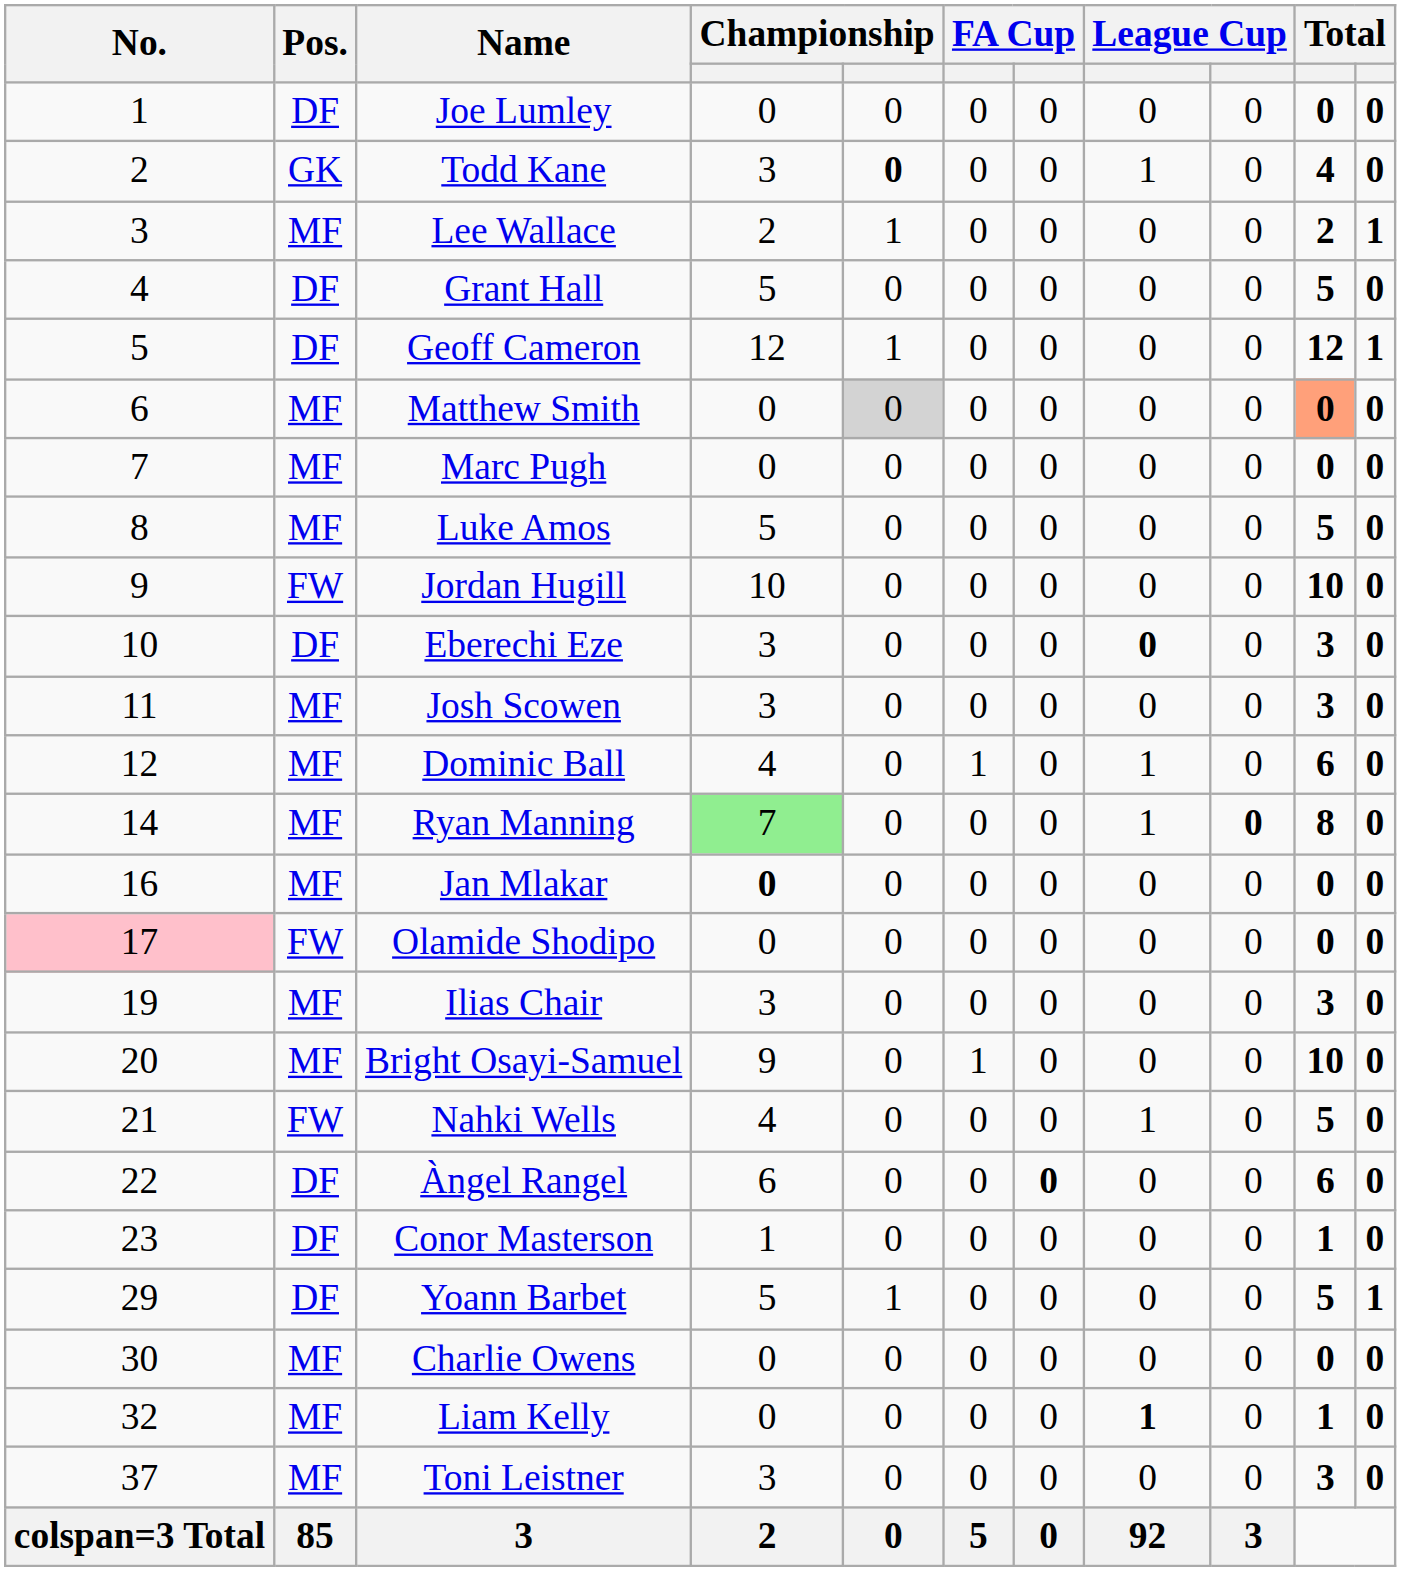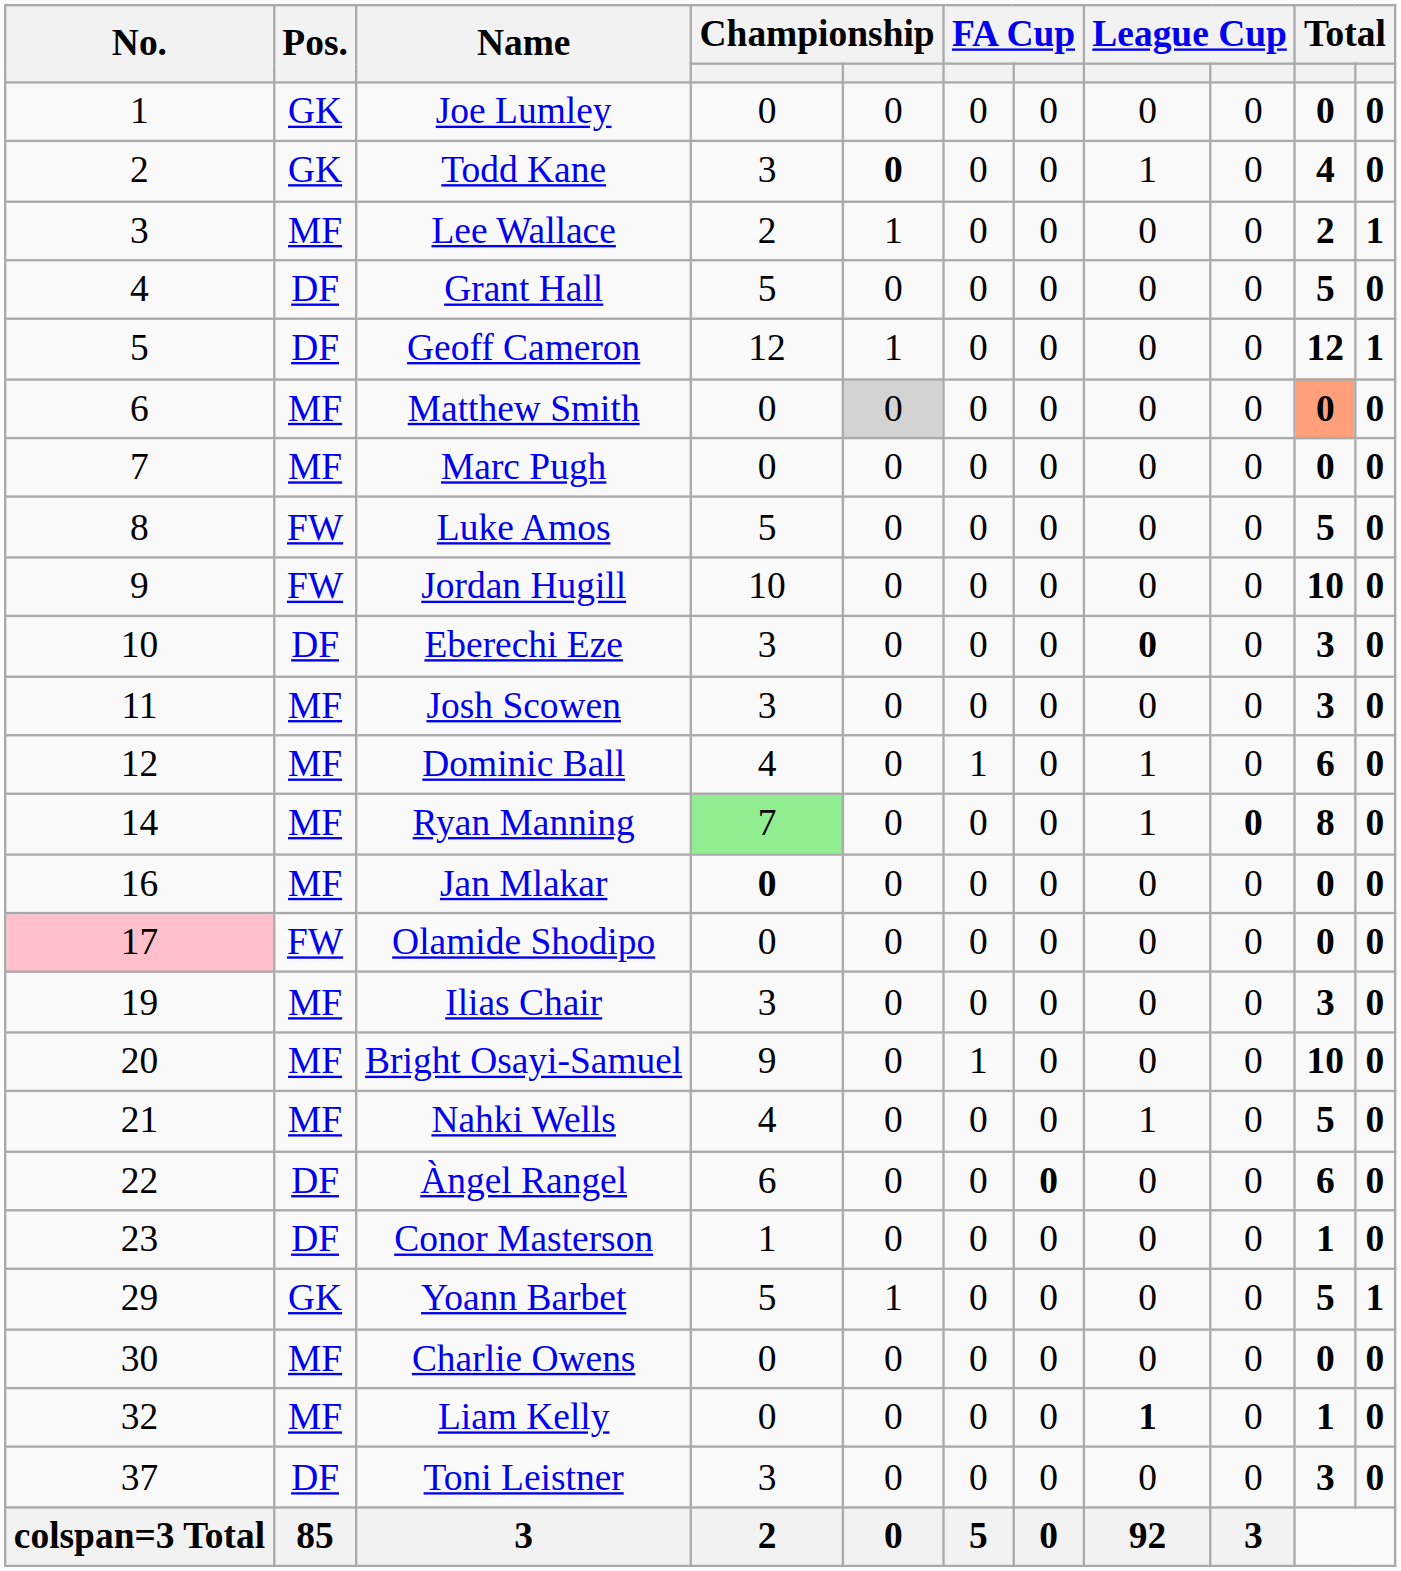Joe Lumley | Pos.: DF -> GK
Luke Amos | Pos.: MF -> FW
Nahki Wells | Pos.: FW -> MF
Yoann Barbet | Pos.: DF -> GK
Toni Leistner | Pos.: MF -> DF
